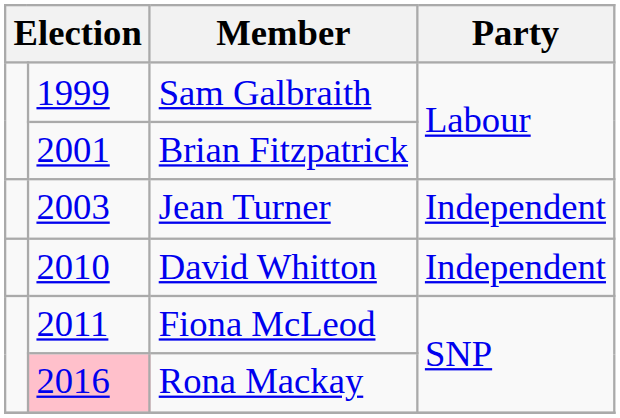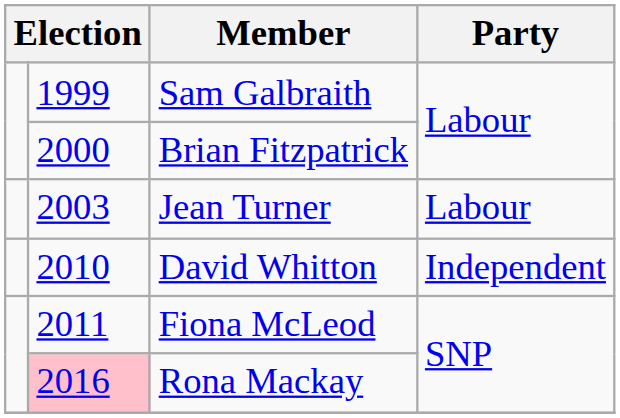Brian Fitzpatrick | column 2: 2001 -> 2000
Jean Turner | Party: Independent -> Labour
